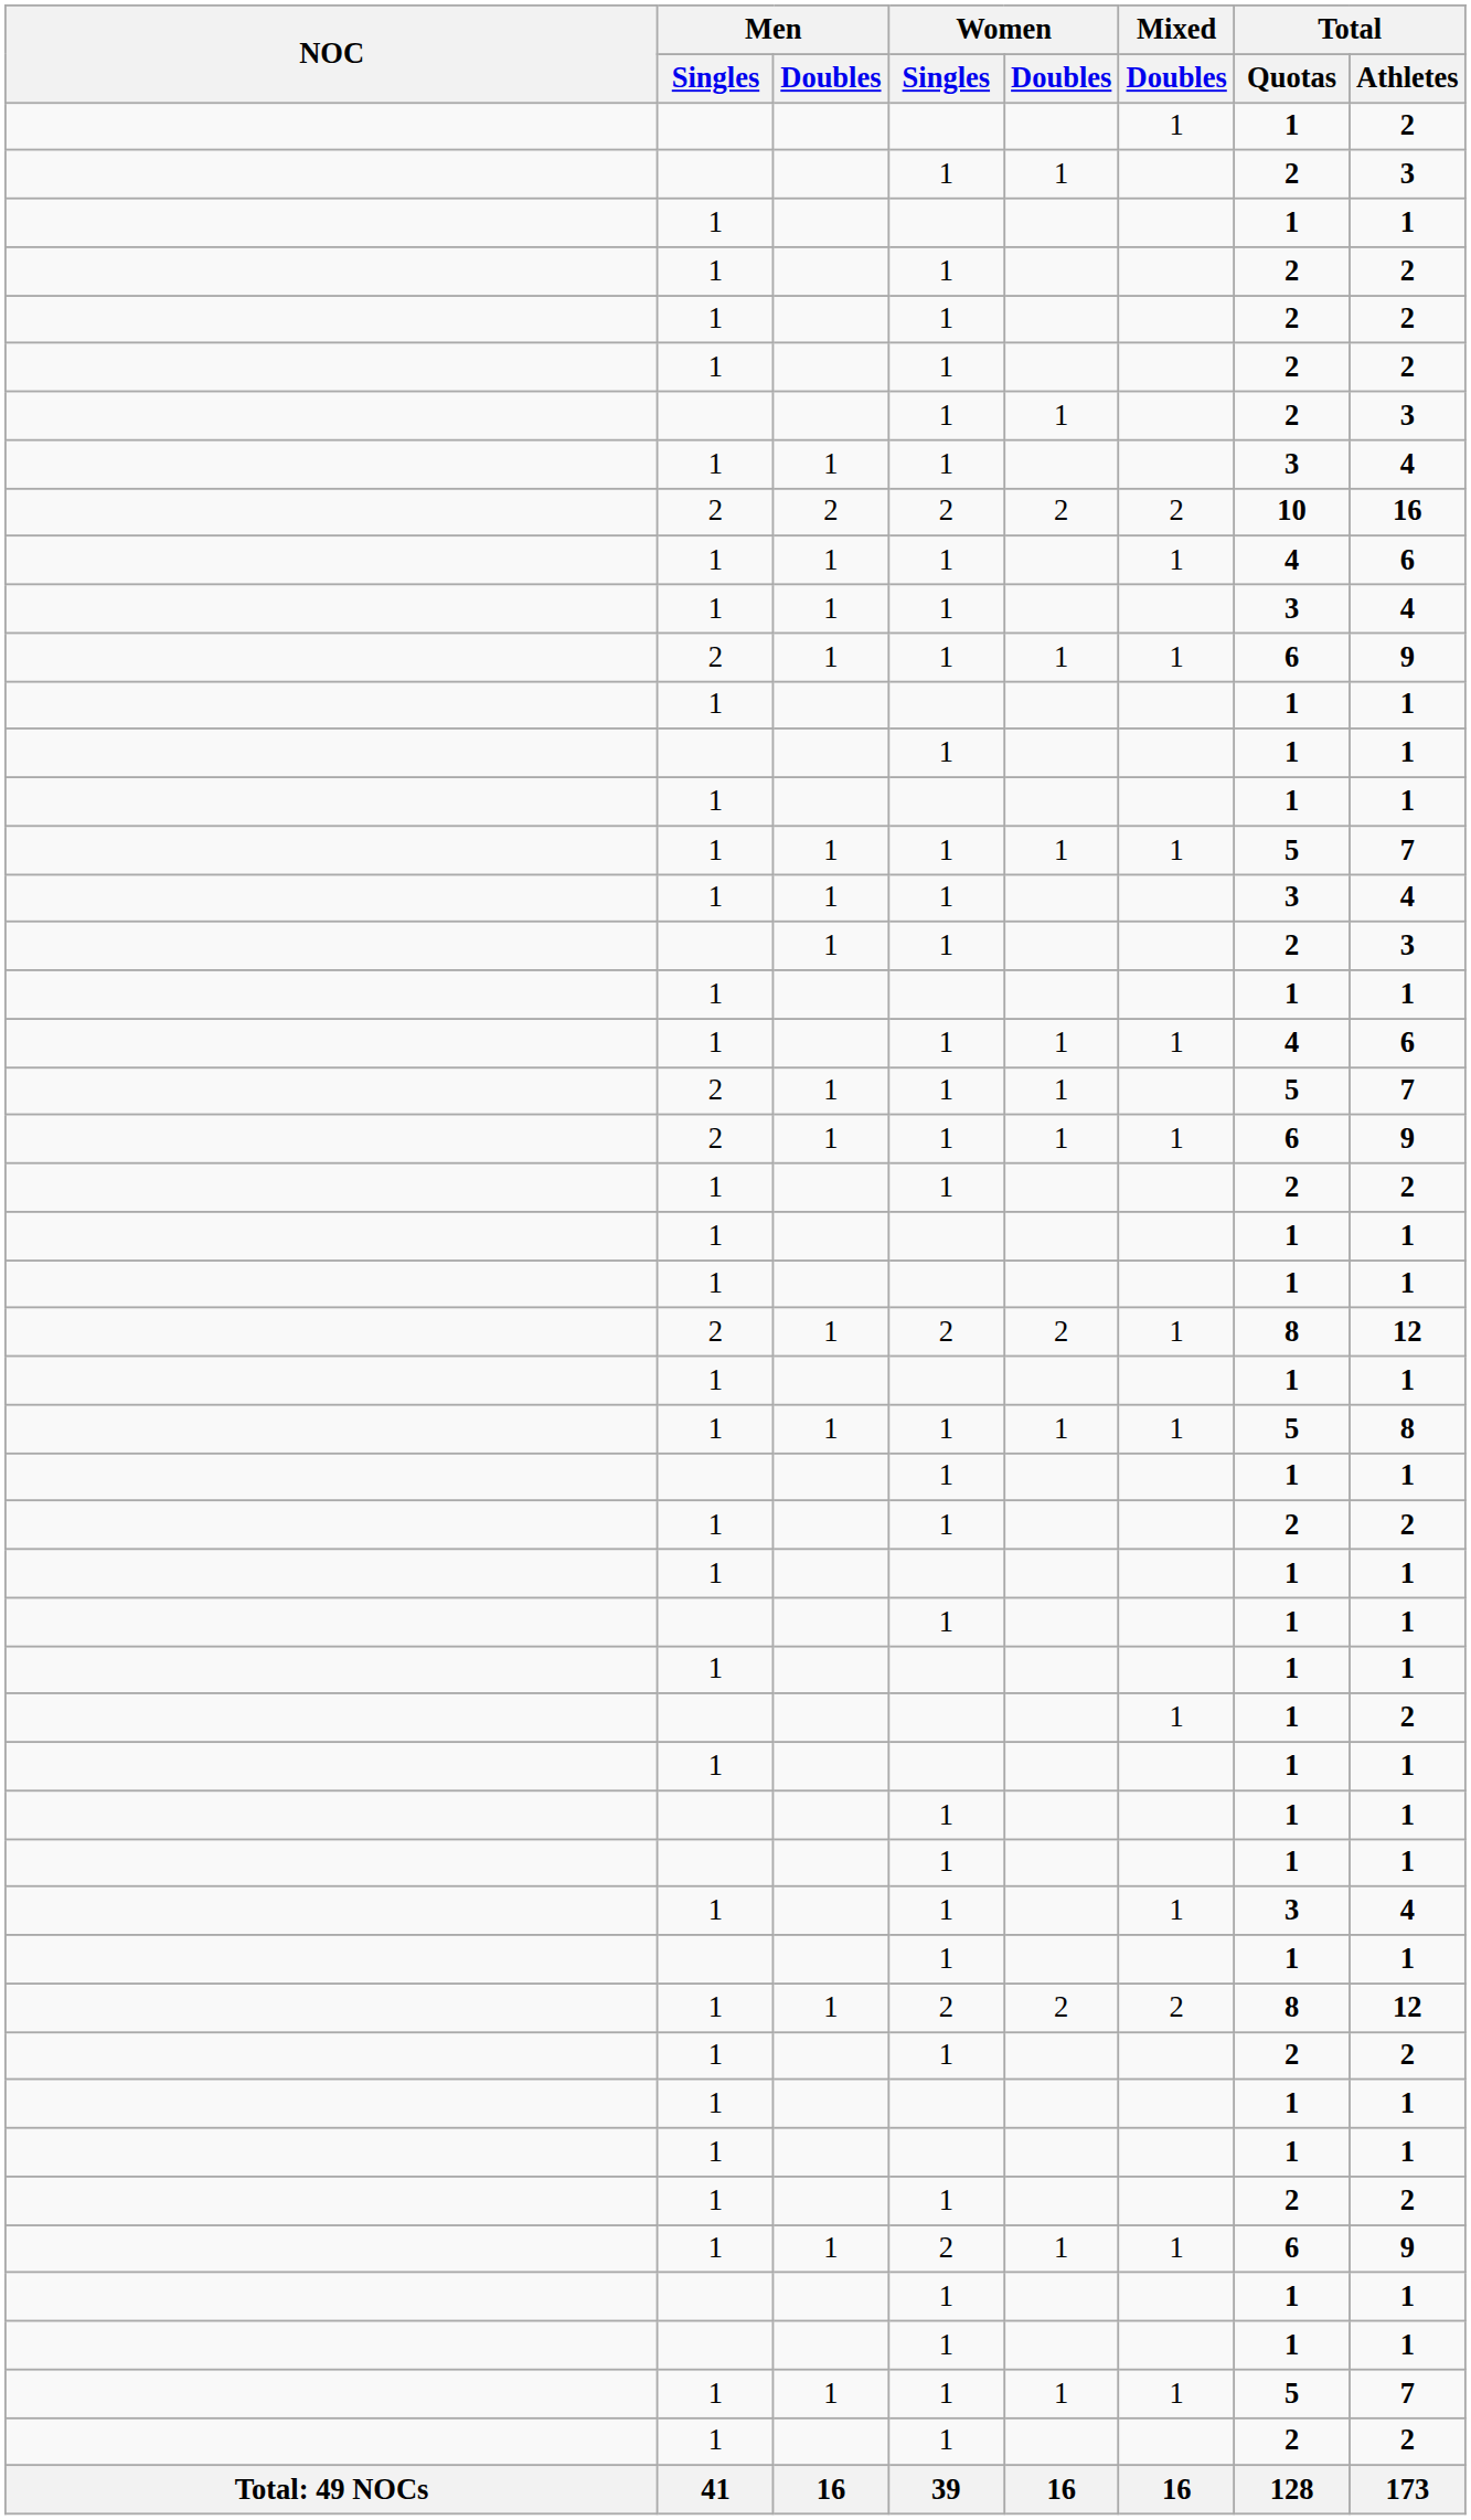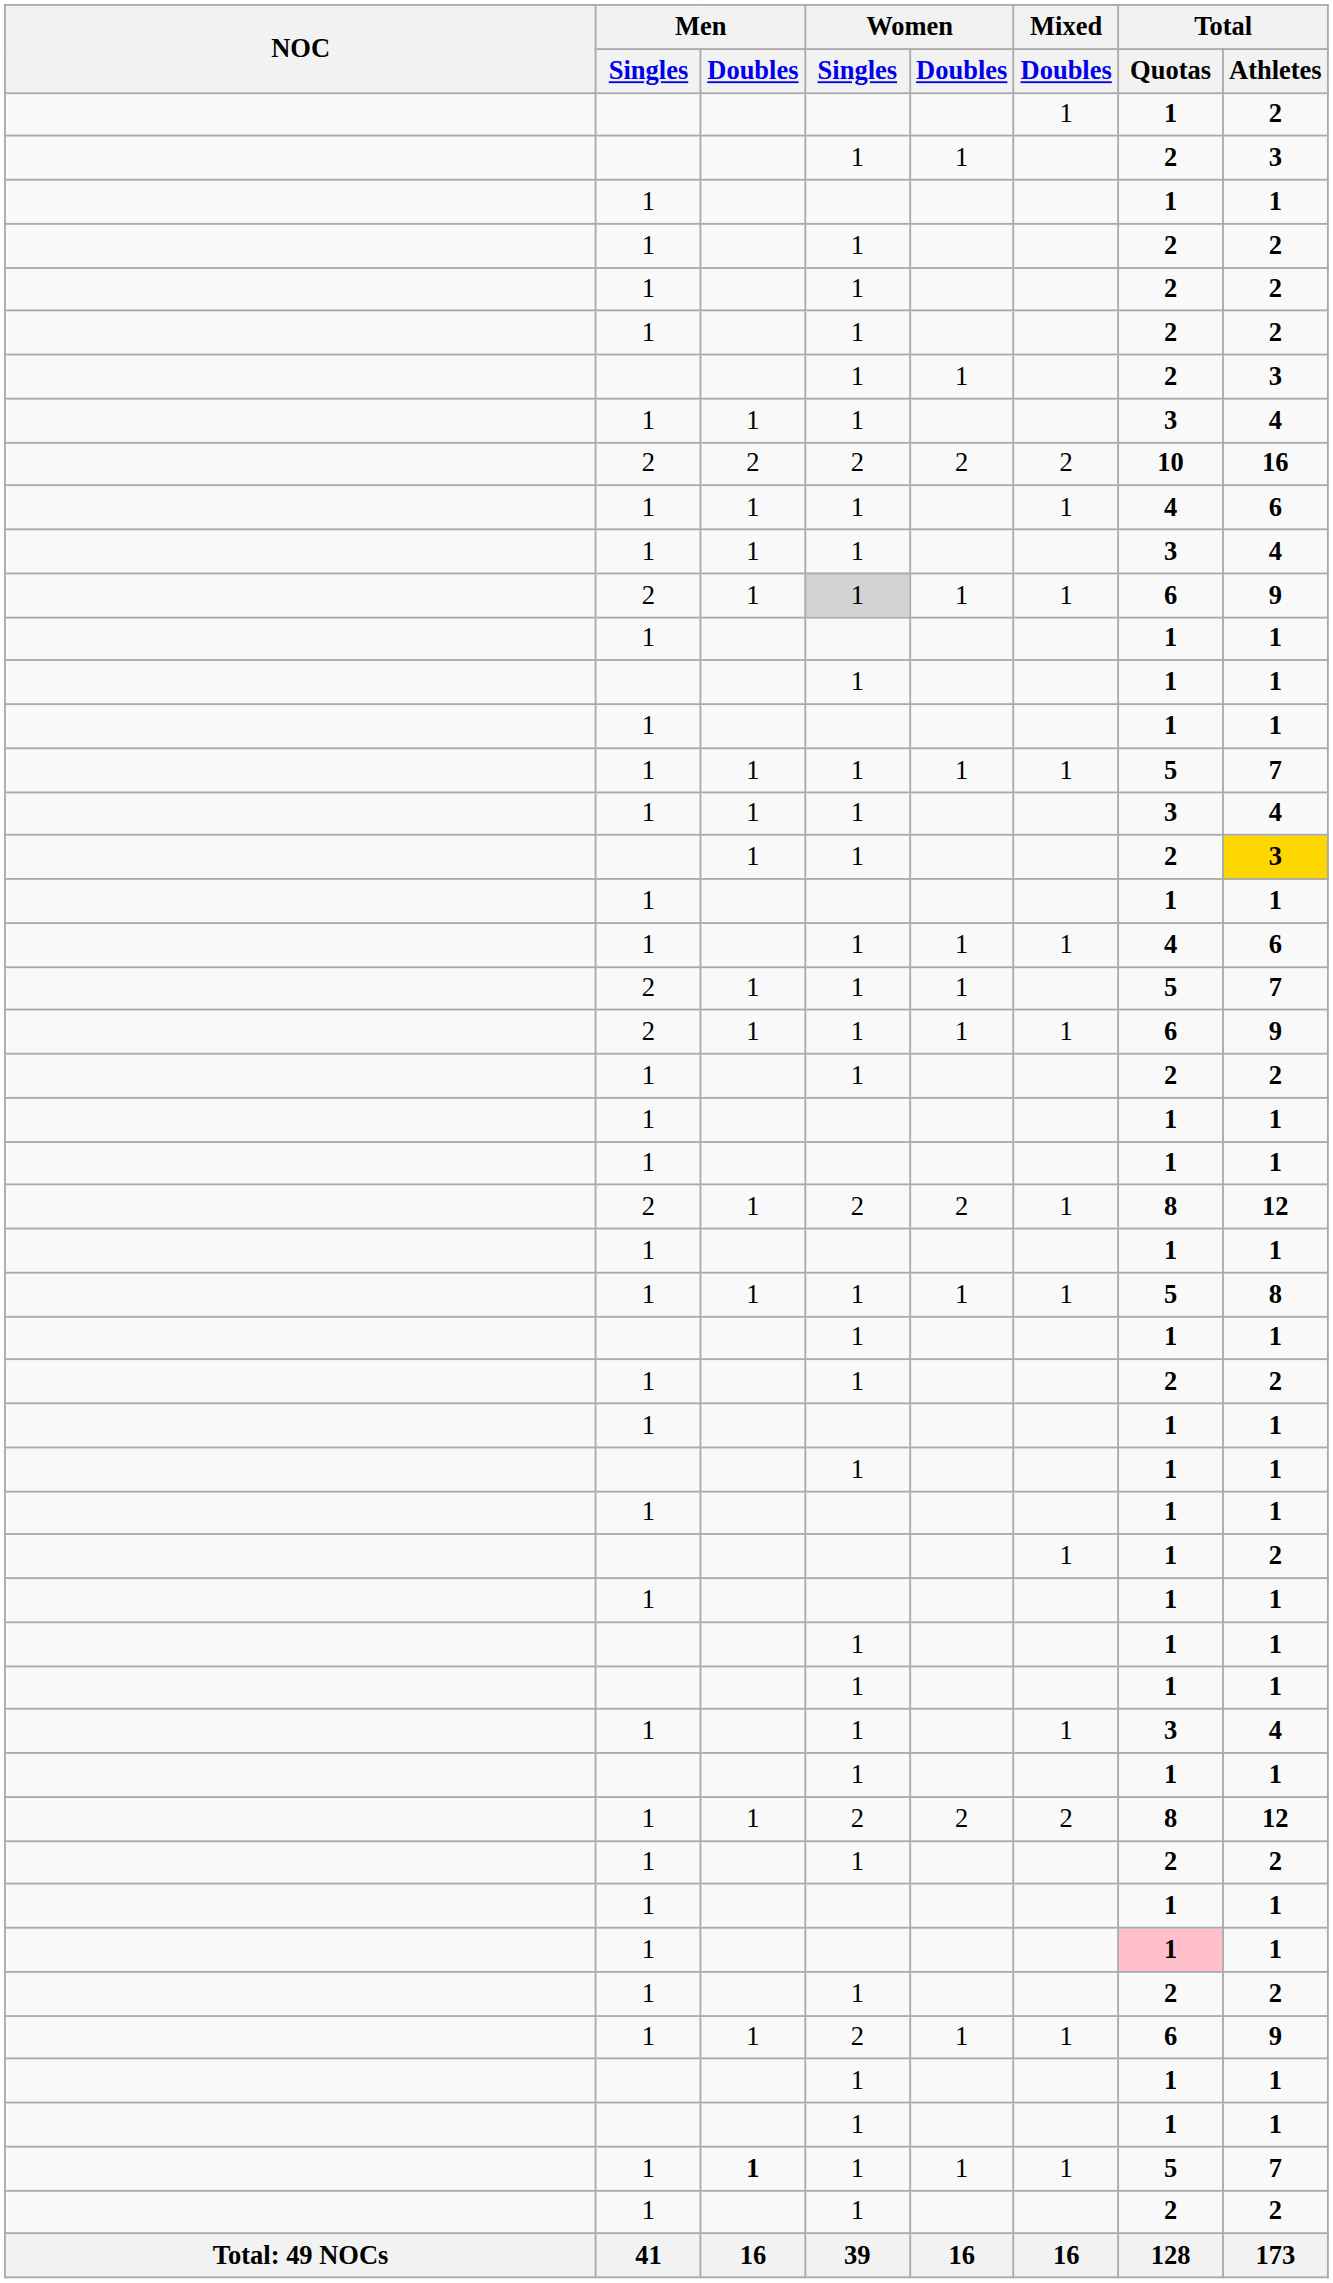row 14 | Women / Singles: no background -> lightgrey background
row 20 | Total / Athletes: no background -> gold background
row 45 | Total / Quotas: no background -> pink background
row 50 | Men / Doubles: normal -> bold
